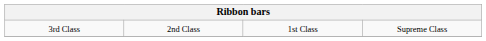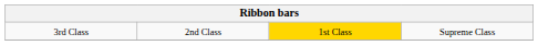3rd Class | column 3: no background -> gold background
